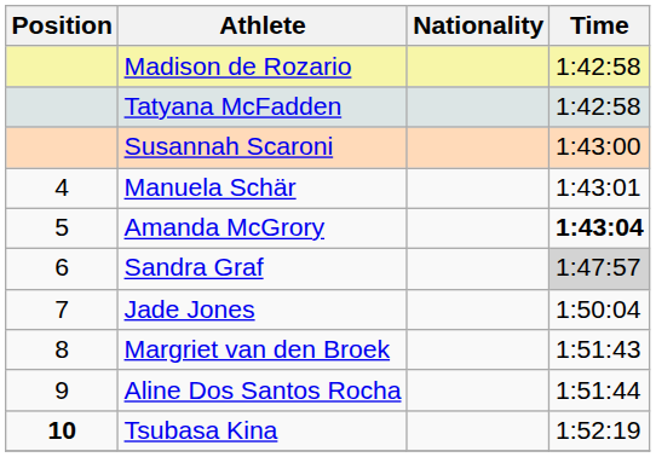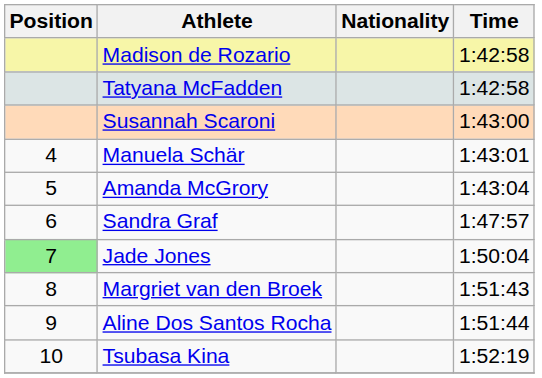Amanda McGrory | Time: bold -> normal
Sandra Graf | Time: lightgrey background -> no background
Jade Jones | Position: no background -> lightgreen background
Tsubasa Kina | Position: bold -> normal
